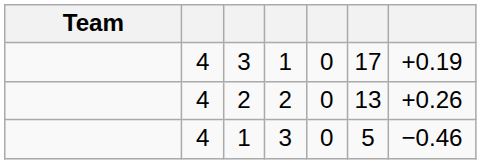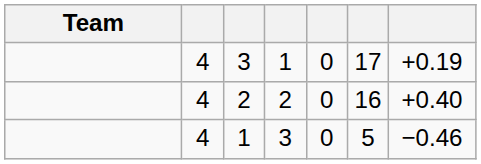row 3 | column 6: 13 -> 16
row 3 | column 7: +0.26 -> +0.40
